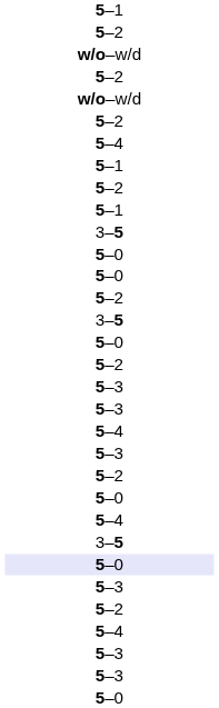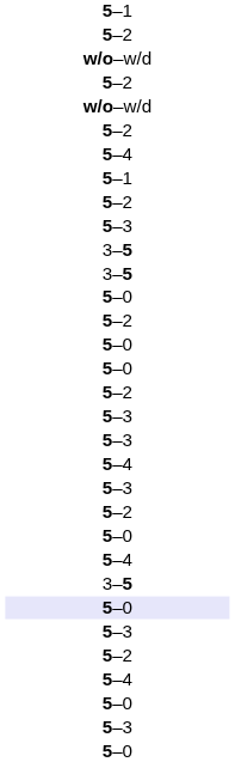row 10 | column 1: 5–1 -> 5–3
row 12 | column 1: 5–0 -> 3–5
row 15 | column 1: 3–5 -> 5–0
row 30 | column 1: 5–3 -> 5–0
